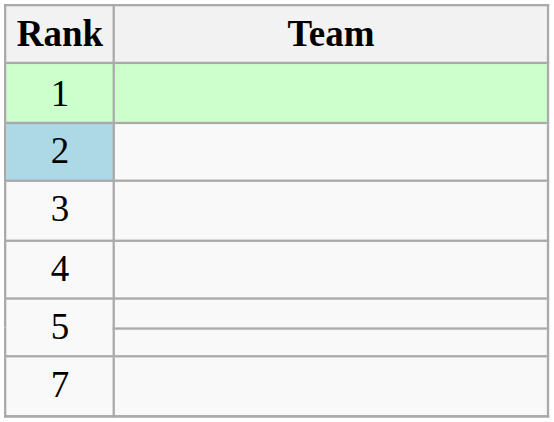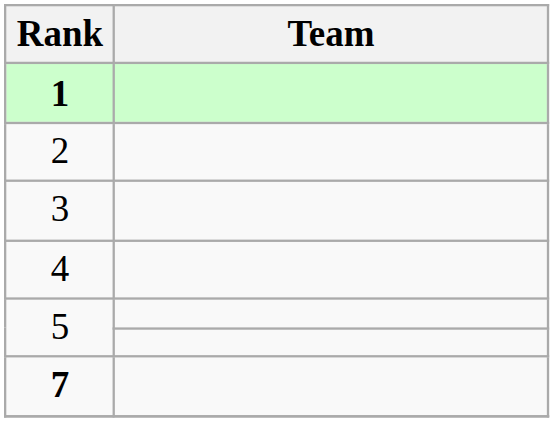row 2 | Rank: normal -> bold
row 3 | Rank: lightblue background -> no background
row 8 | Rank: normal -> bold
